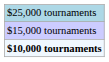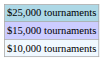row 3 | column 1: bold -> normal
